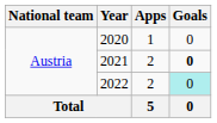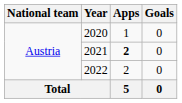2021 | Apps: normal -> bold
2021 | Goals: bold -> normal
2022 | Goals: paleturquoise background -> no background
